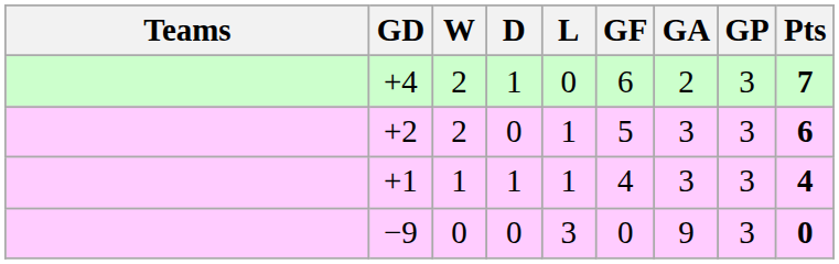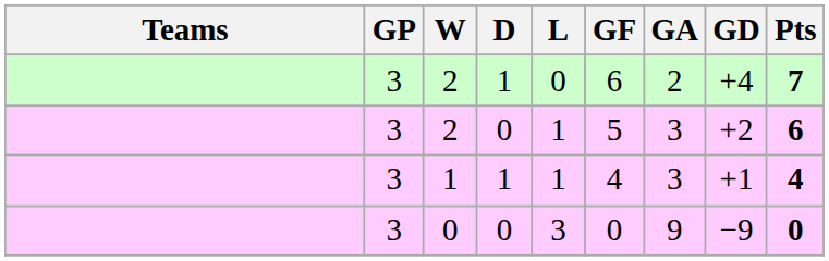columns swapped: GP <-> GD
